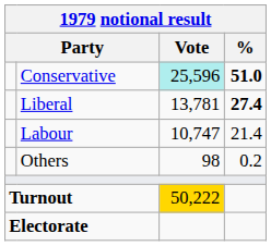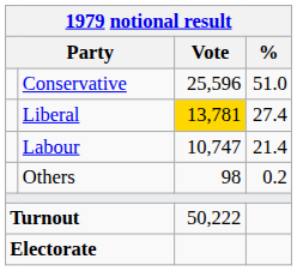Conservative | Vote: paleturquoise background -> no background
Conservative | %: bold -> normal
Liberal | Vote: no background -> gold background
Liberal | %: bold -> normal
Turnout | Vote: gold background -> no background
